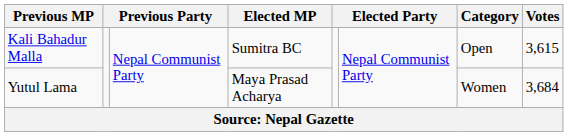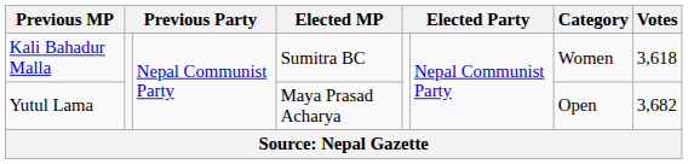Kali Bahadur Malla | Category: Open -> Women
Kali Bahadur Malla | Votes: 3,615 -> 3,618
Yutul Lama | Category: Women -> Open
Yutul Lama | Votes: 3,684 -> 3,682
